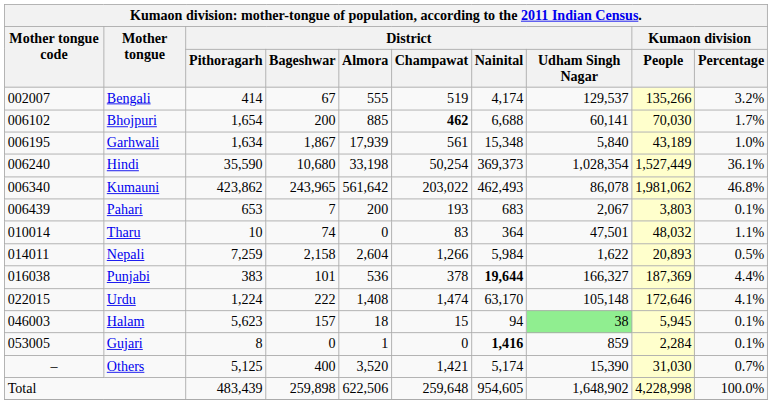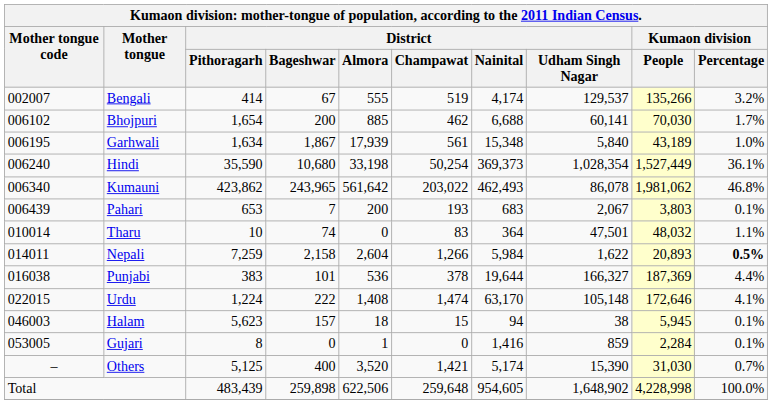Bhojpuri | District / Champawat: bold -> normal
Nepali | Kumaon division / Percentage: normal -> bold
Punjabi | District / Nainital: bold -> normal
Halam | District / Udham Singh Nagar: lightgreen background -> no background
Gujari | District / Nainital: bold -> normal
